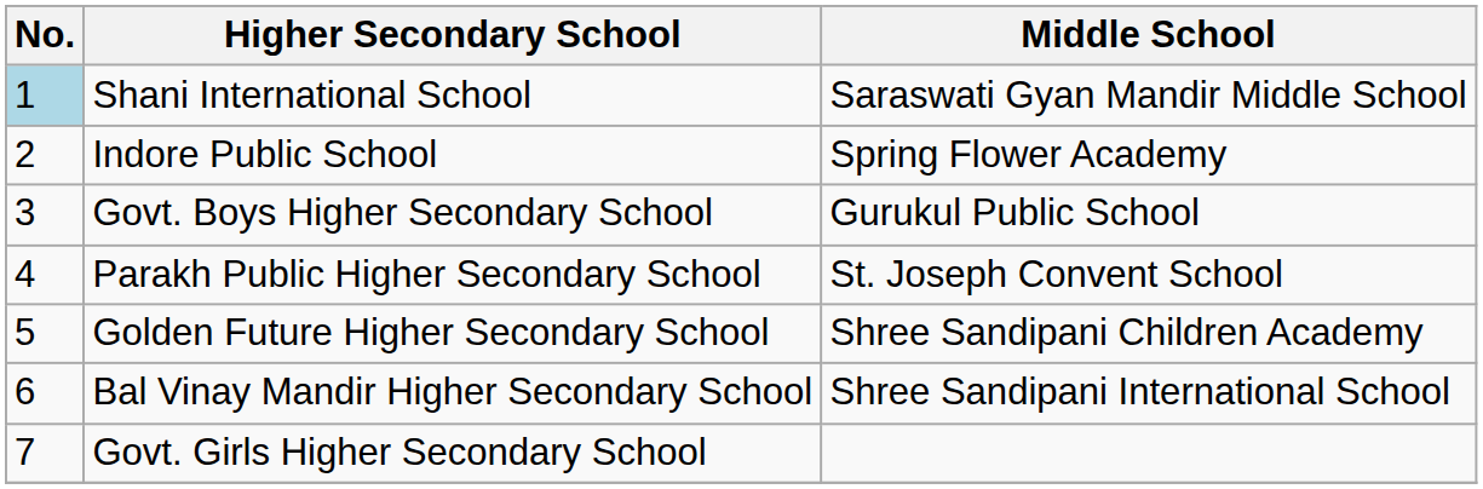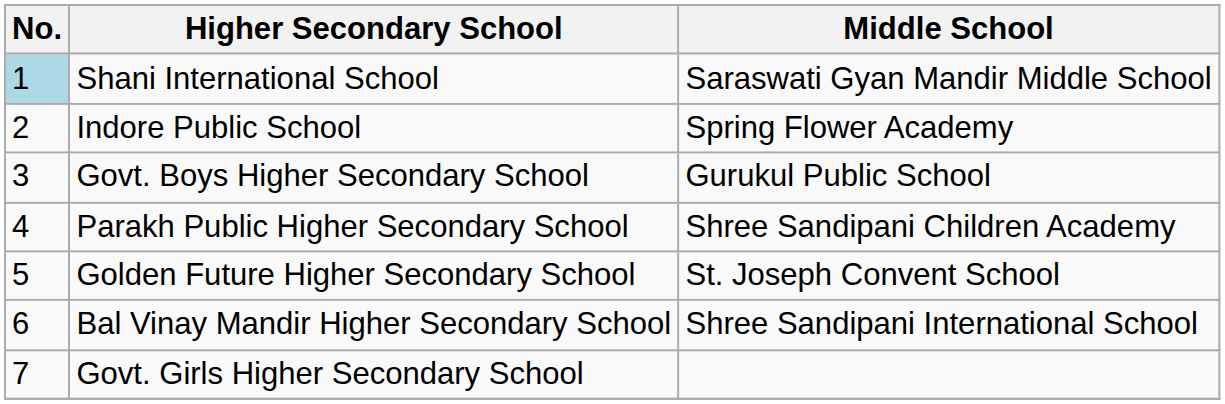Parakh Public Higher Secondary School | Middle School: St. Joseph Convent School -> Shree Sandipani Children Academy
Golden Future Higher Secondary School | Middle School: Shree Sandipani Children Academy -> St. Joseph Convent School
